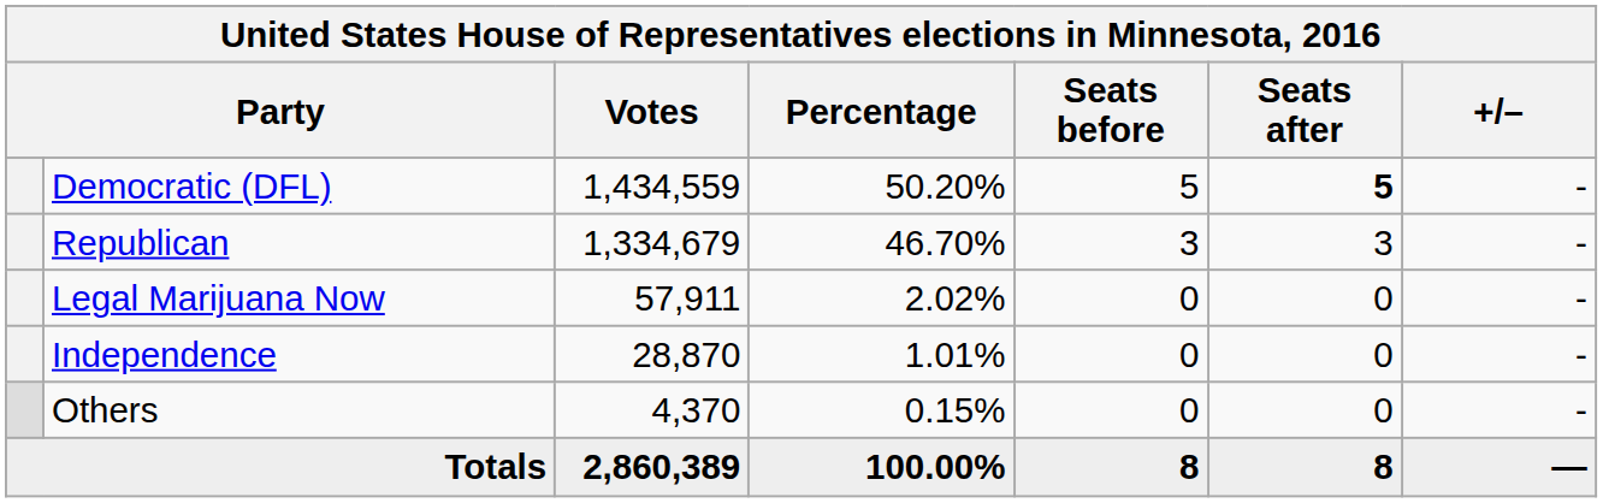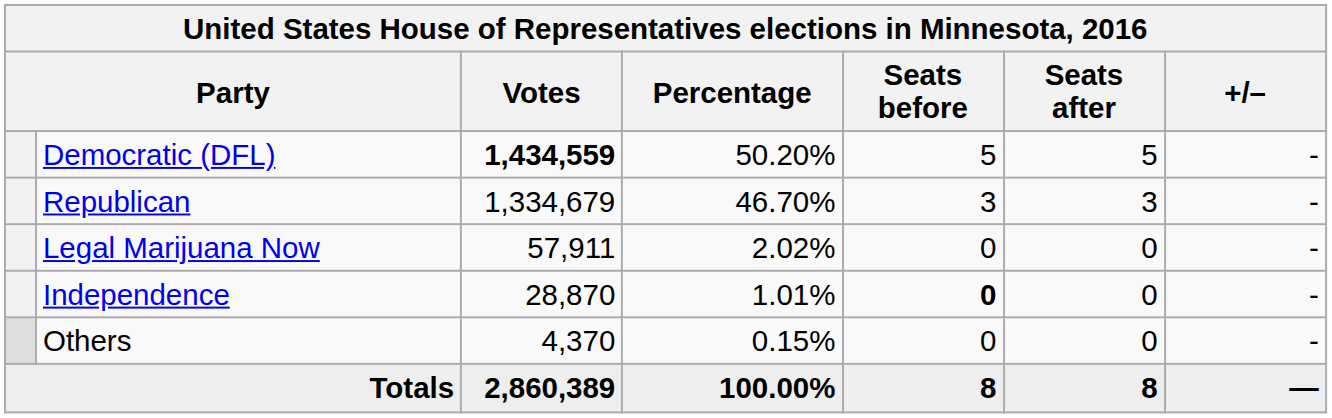Democratic (DFL) | Votes: normal -> bold
Democratic (DFL) | Seats after: bold -> normal
Independence | Seats before: normal -> bold
